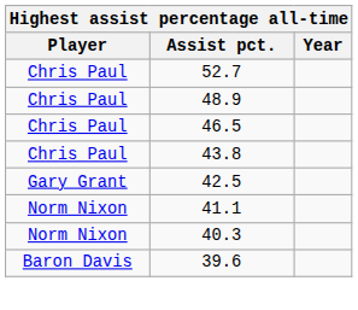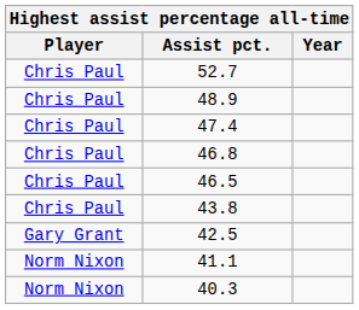+ row: Chris Paul | 47.4
+ row: Chris Paul | 46.8
- row: Baron Davis | 39.6
